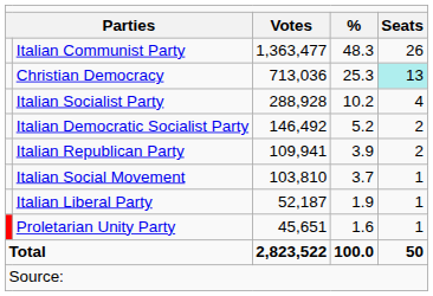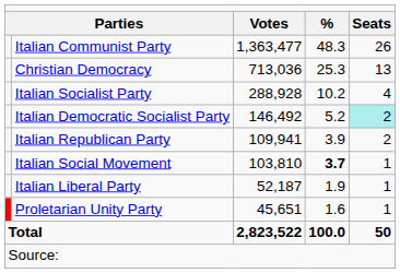Christian Democracy | column 5: paleturquoise background -> no background
Italian Democratic Socialist Party | column 5: no background -> paleturquoise background
Italian Social Movement | column 4: normal -> bold
